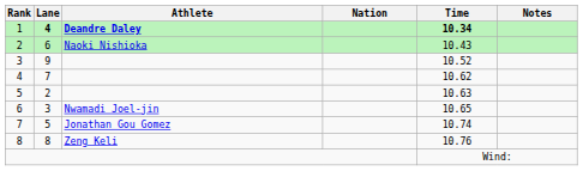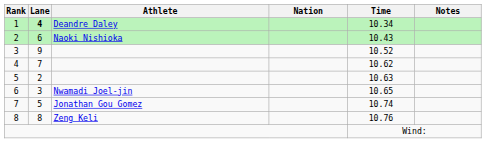1 | Athlete: bold -> normal
1 | Time: bold -> normal
